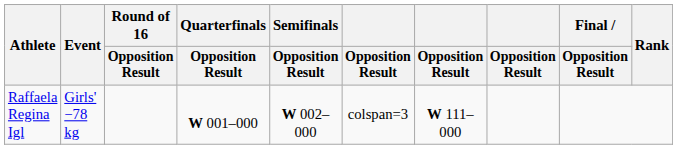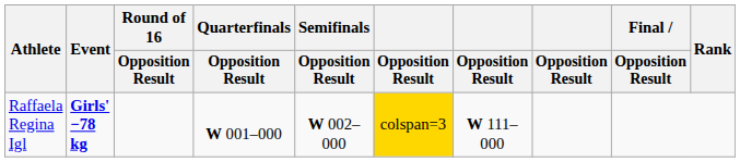Raffaela Regina Igl | Event: normal -> bold
Raffaela Regina Igl | column 6: no background -> gold background
